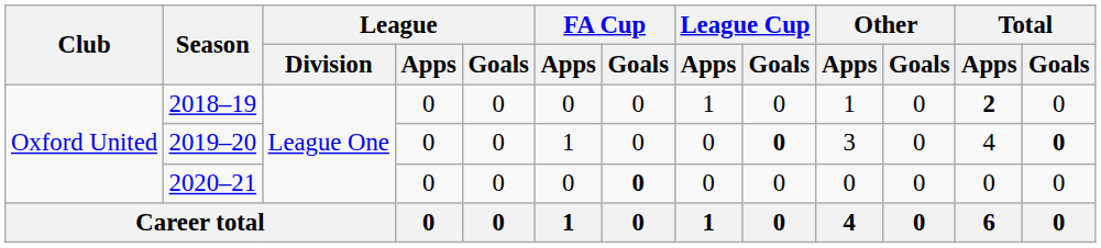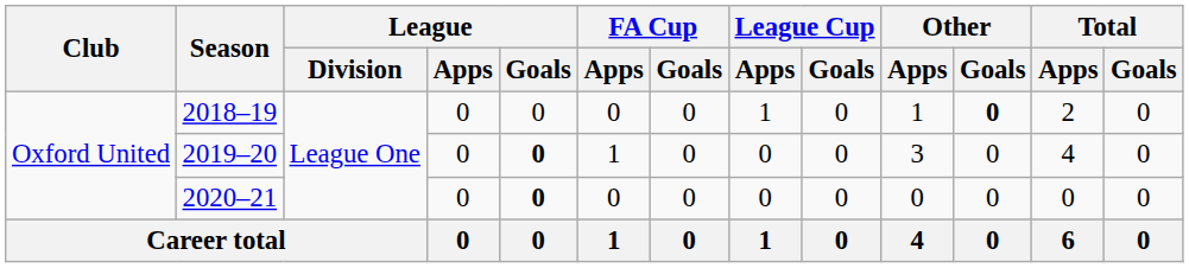2018–19 | Other / Goals: normal -> bold
2018–19 | Total / Apps: bold -> normal
2019–20 | League / Goals: normal -> bold
2019–20 | League Cup / Goals: bold -> normal
2019–20 | Total / Goals: bold -> normal
2020–21 | League / Goals: normal -> bold
2020–21 | FA Cup / Goals: bold -> normal
